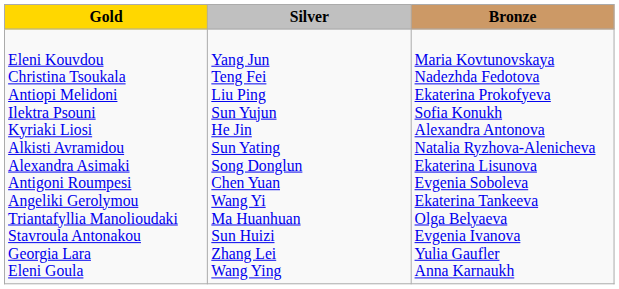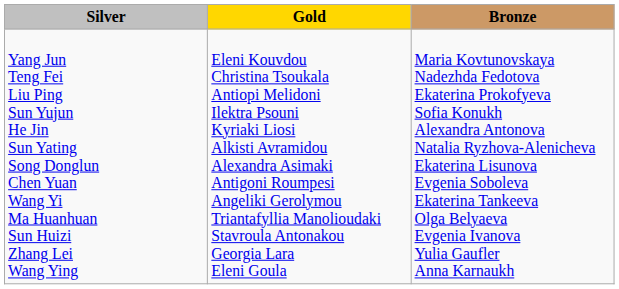columns swapped: Gold <-> Silver
